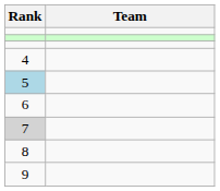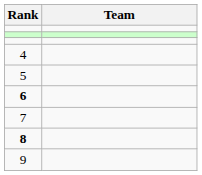row 6 | Rank: lightblue background -> no background
row 7 | Rank: normal -> bold
row 8 | Rank: lightgrey background -> no background
row 9 | Rank: normal -> bold
